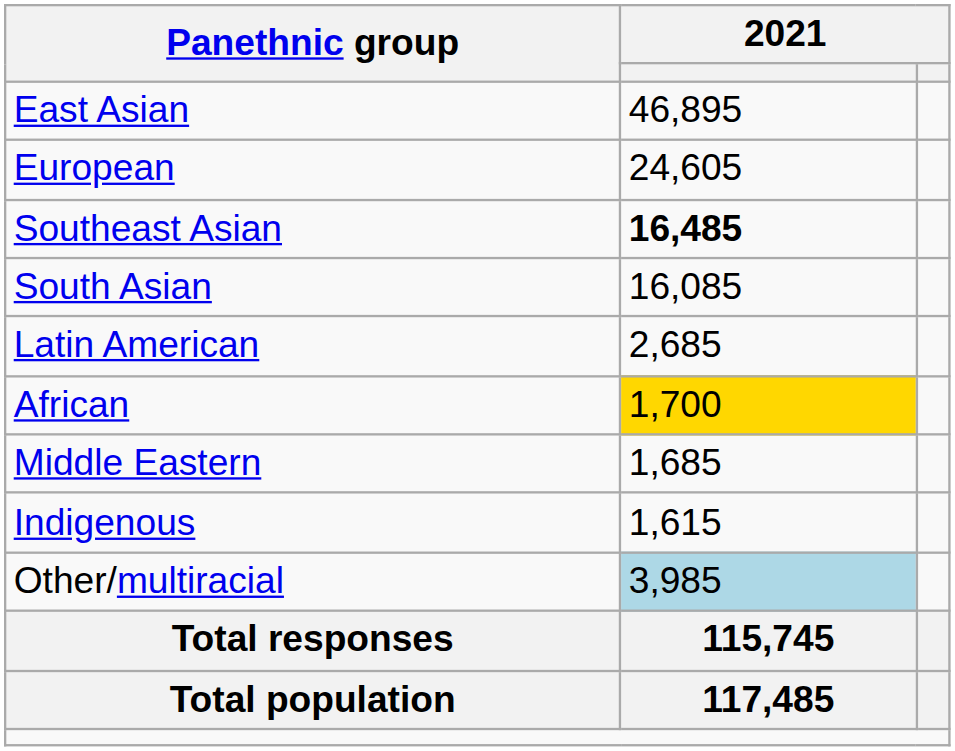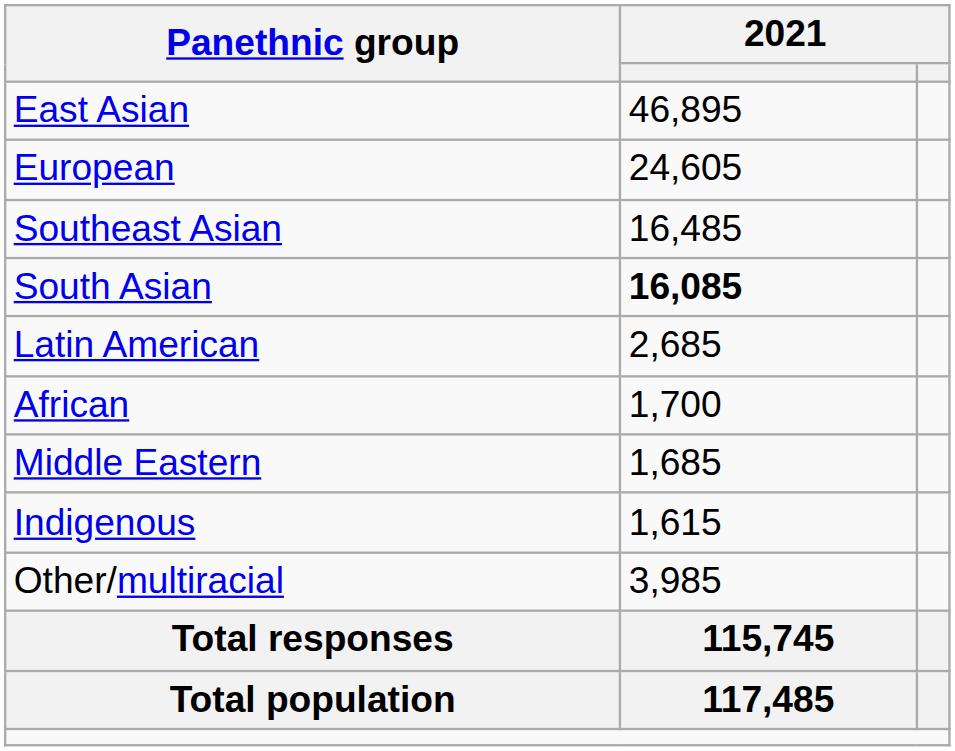Southeast Asian | column 2: bold -> normal
South Asian | column 2: normal -> bold
African | column 2: gold background -> no background
Other/multiracial | column 2: lightblue background -> no background
